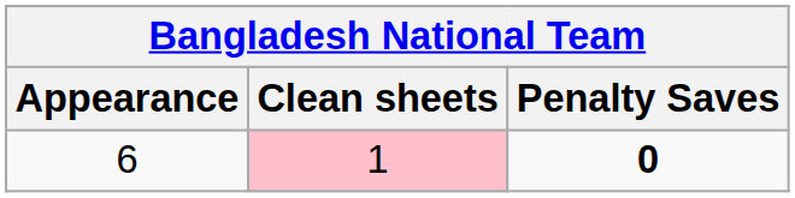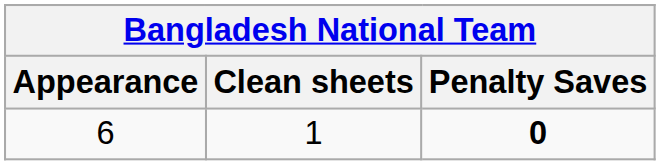6 | Clean sheets: pink background -> no background
